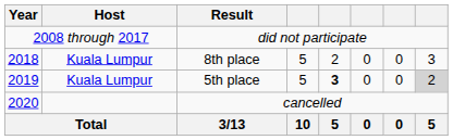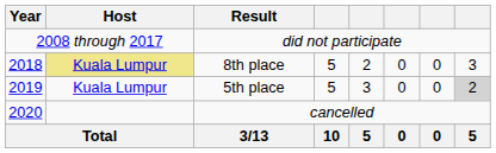8th place | Host: no background -> khaki background
5th place | column 5: bold -> normal
